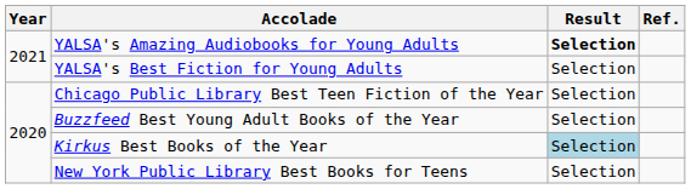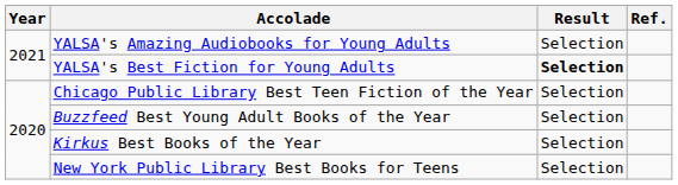YALSA's Amazing Audiobooks for Young Adults | Result: bold -> normal
YALSA's Best Fiction for Young Adults | Result: normal -> bold
Kirkus Best Books of the Year | Result: lightblue background -> no background
